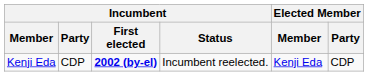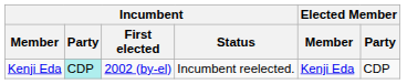row 3 | Incumbent / Party: no background -> paleturquoise background
row 3 | Incumbent / First elected: bold -> normal
